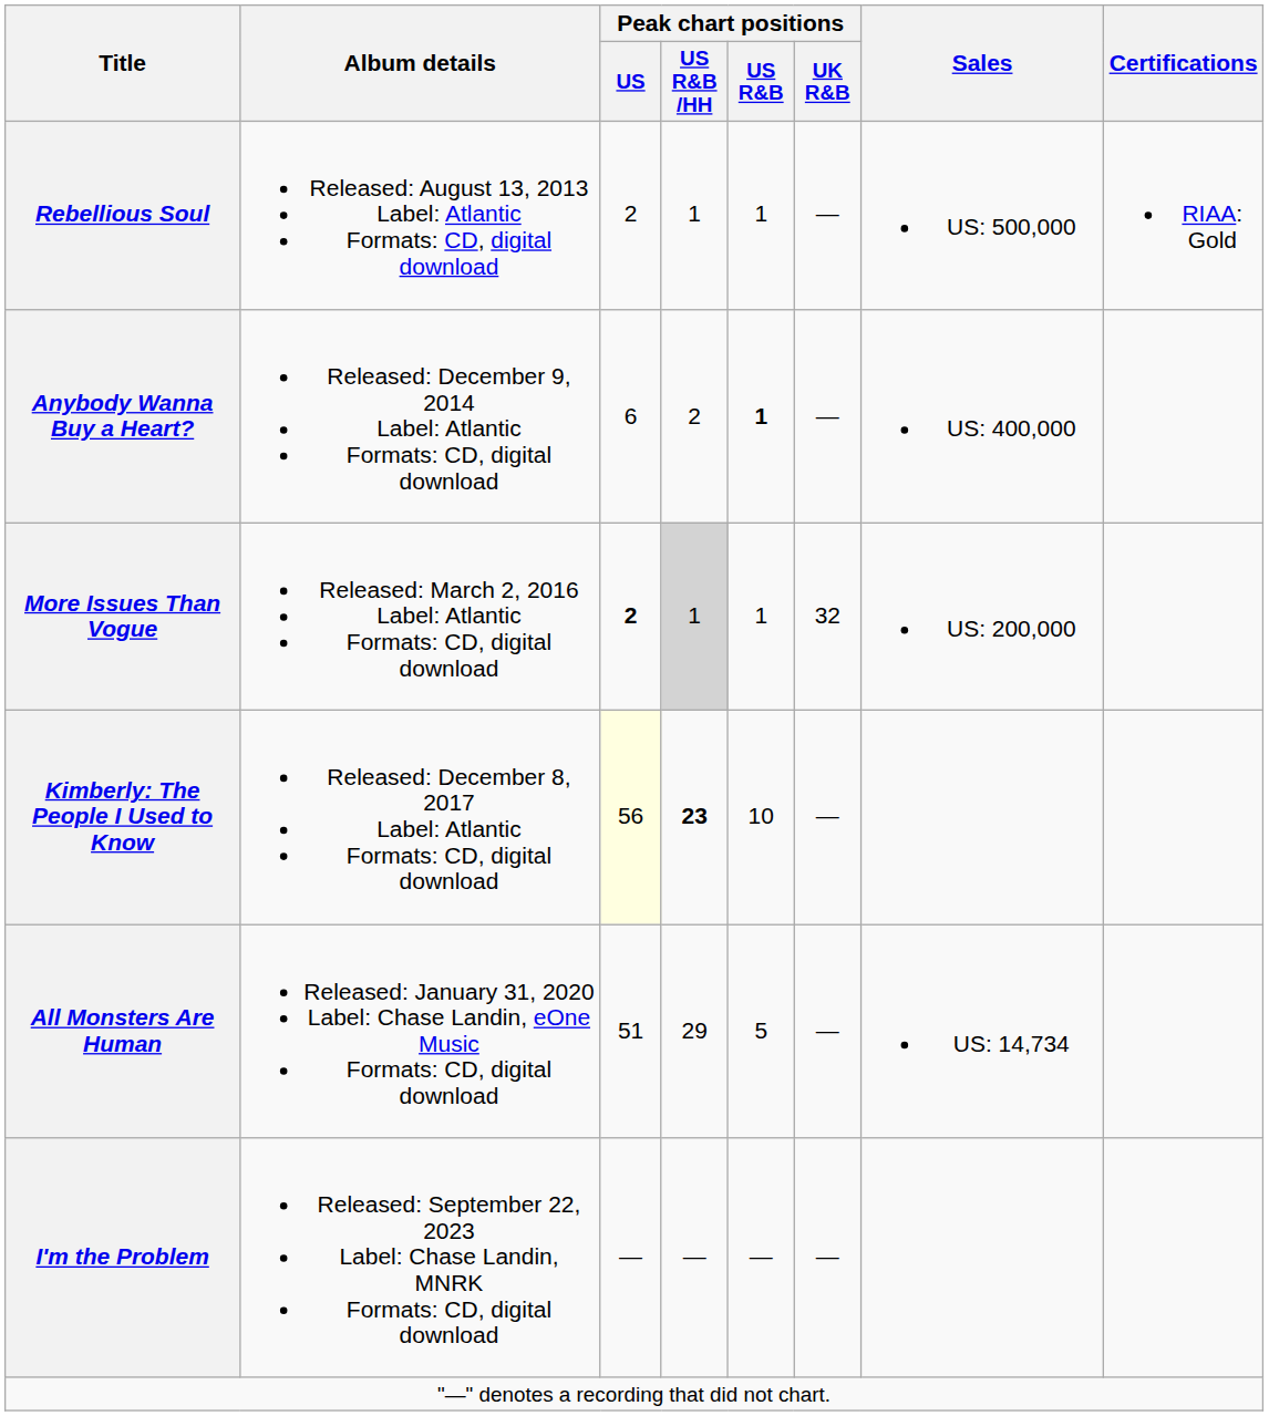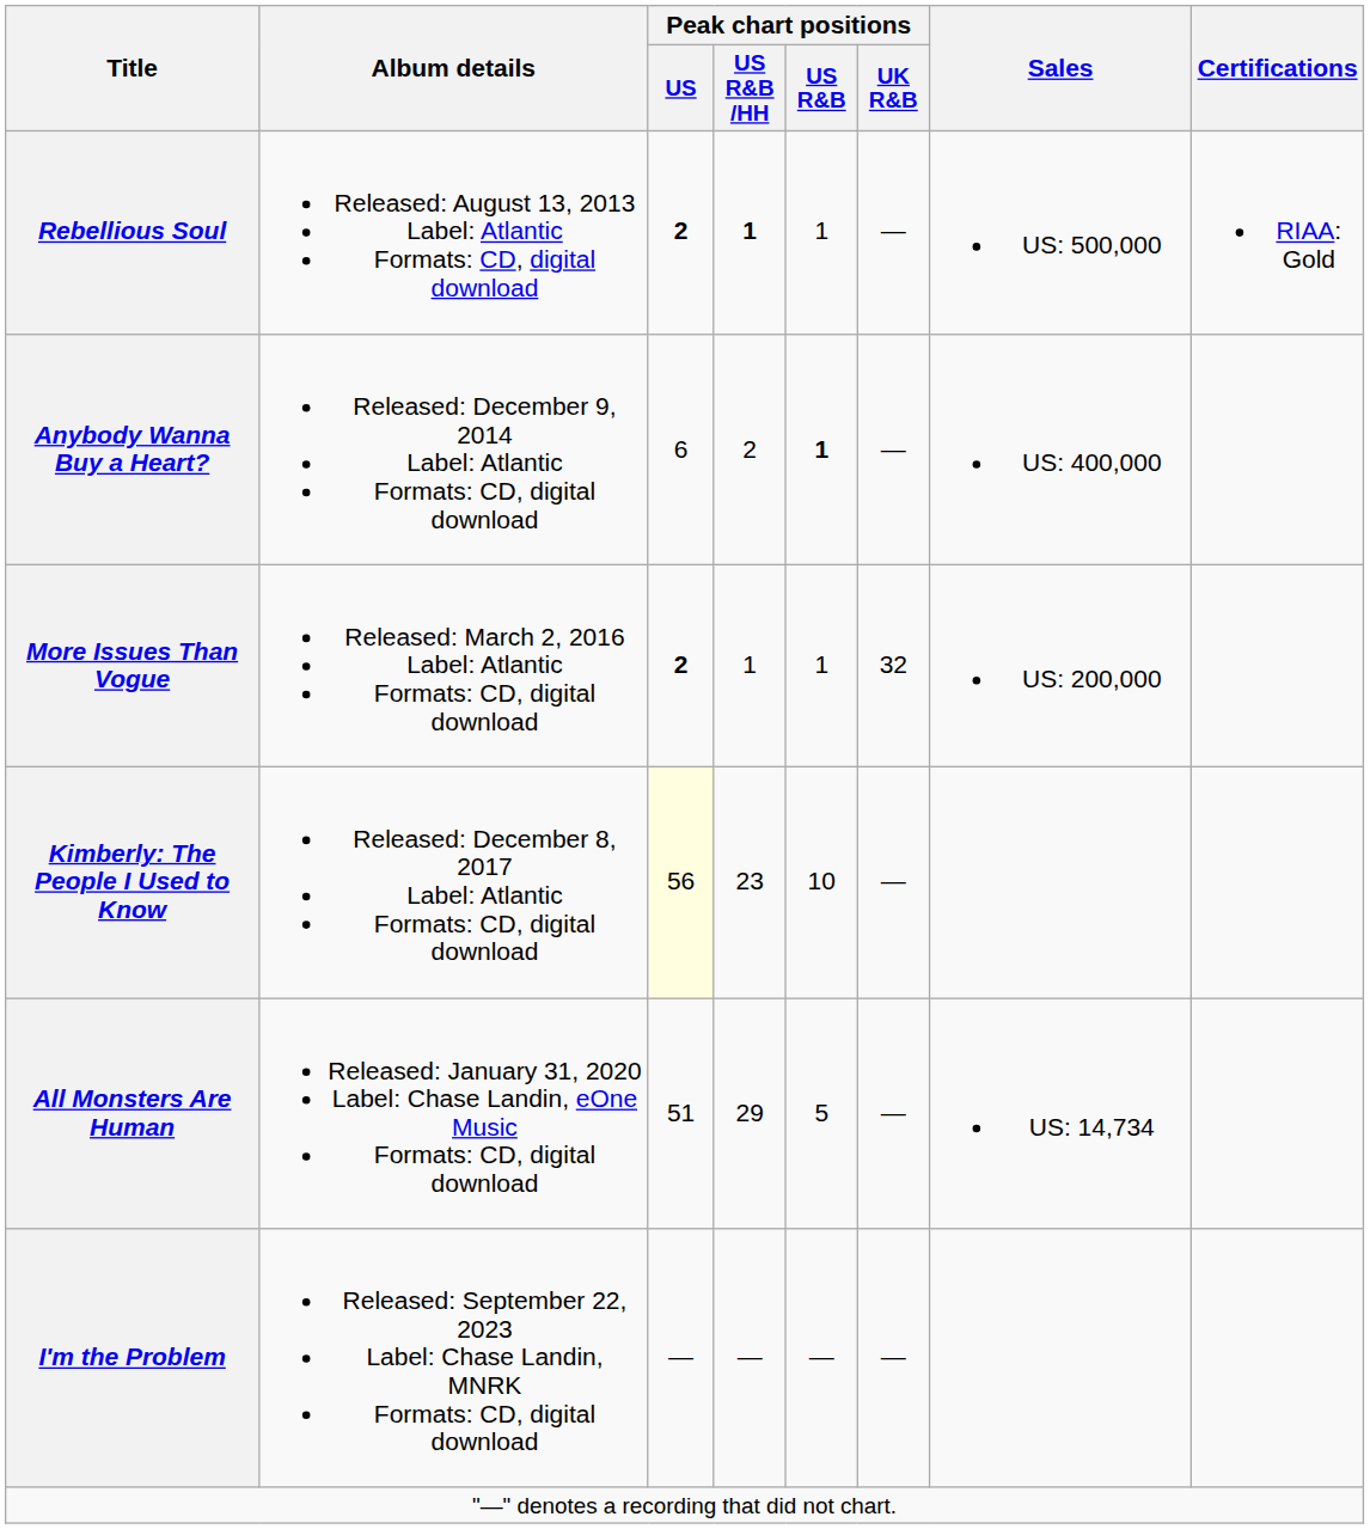Rebellious Soul | Peak chart positions / US: normal -> bold
Rebellious Soul | Peak chart positions / US R&B /HH: normal -> bold
More Issues Than Vogue | Peak chart positions / US R&B /HH: lightgrey background -> no background
Kimberly: The People I Used to Know | Peak chart positions / US R&B /HH: bold -> normal
